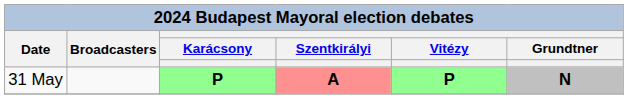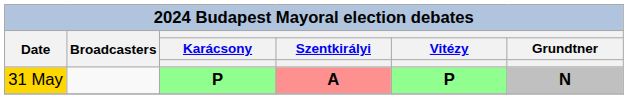31 May | Date: no background -> gold background
